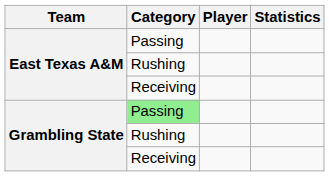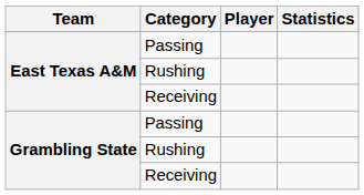Grambling State / Passing | Category: lightgreen background -> no background
